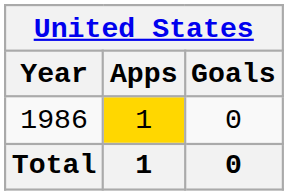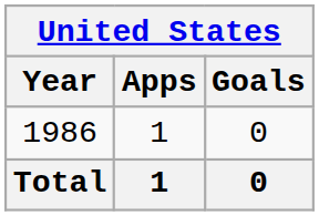1986 | Apps: gold background -> no background
